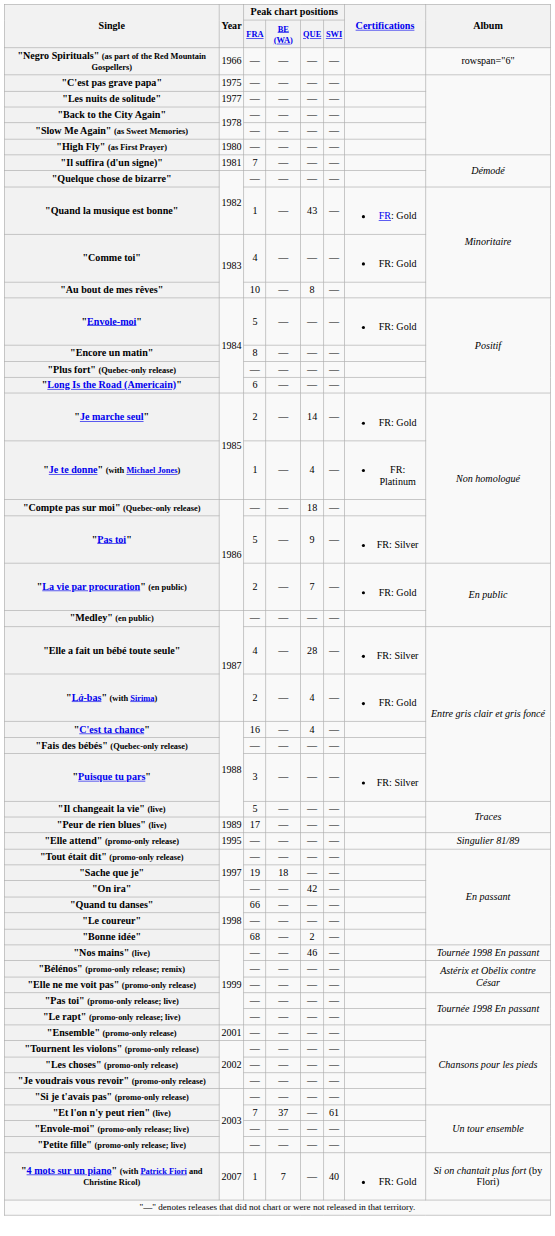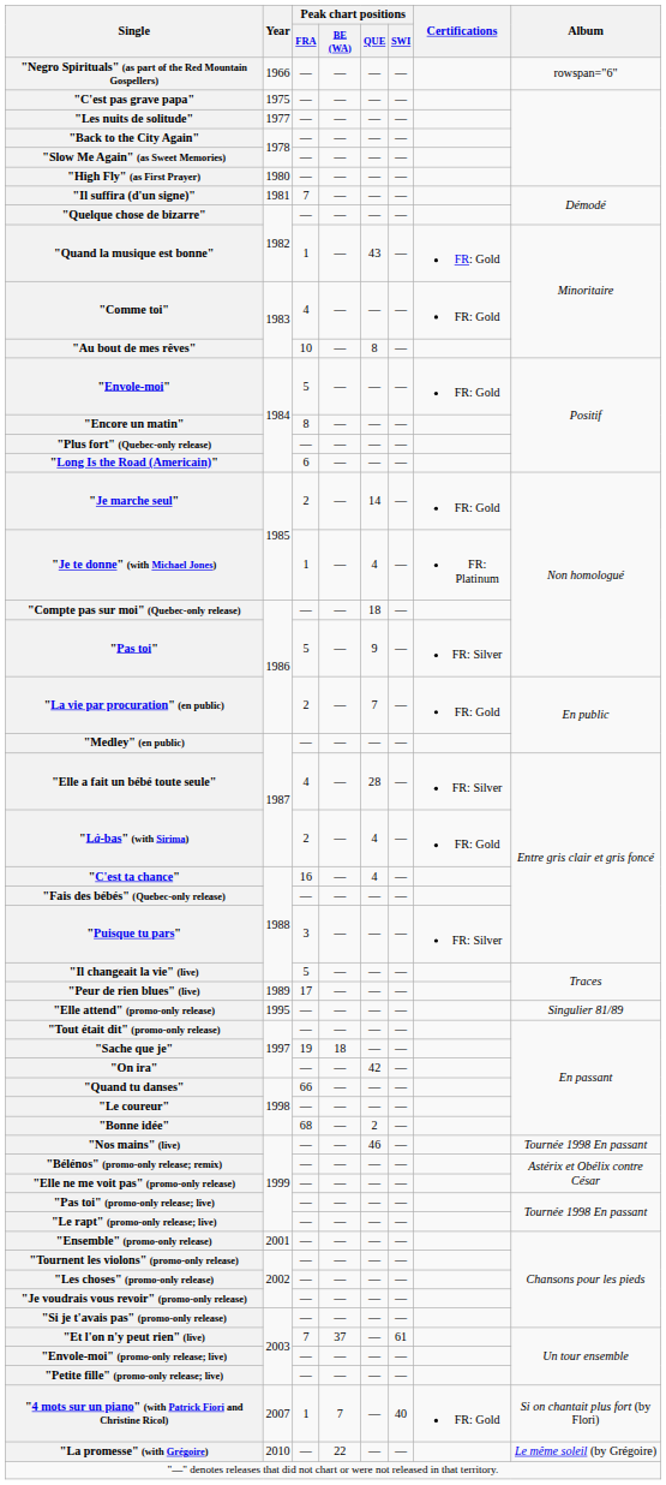+ row: "La promesse" (with Grégoire) | 2010 | — | 22 | — | — | Le même soleil (by Grégoire)
